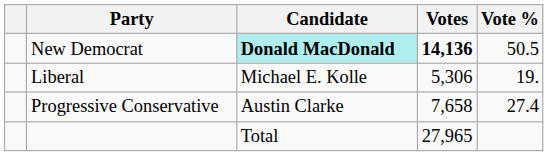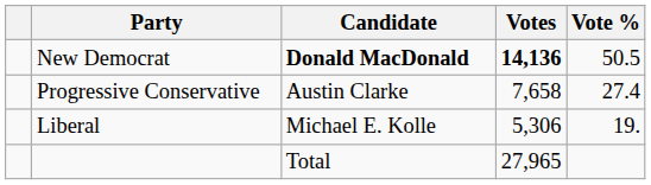New Democrat | Candidate: paleturquoise background -> no background
rows swapped: Progressive Conservative <-> Liberal
